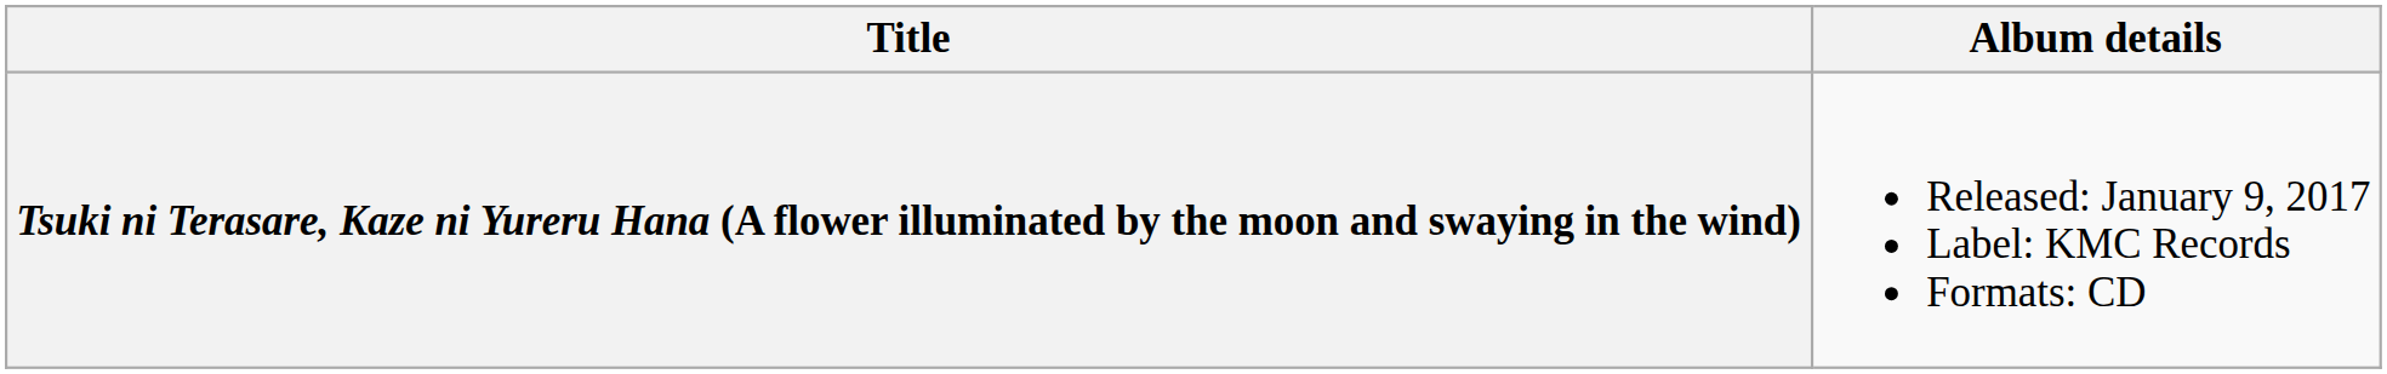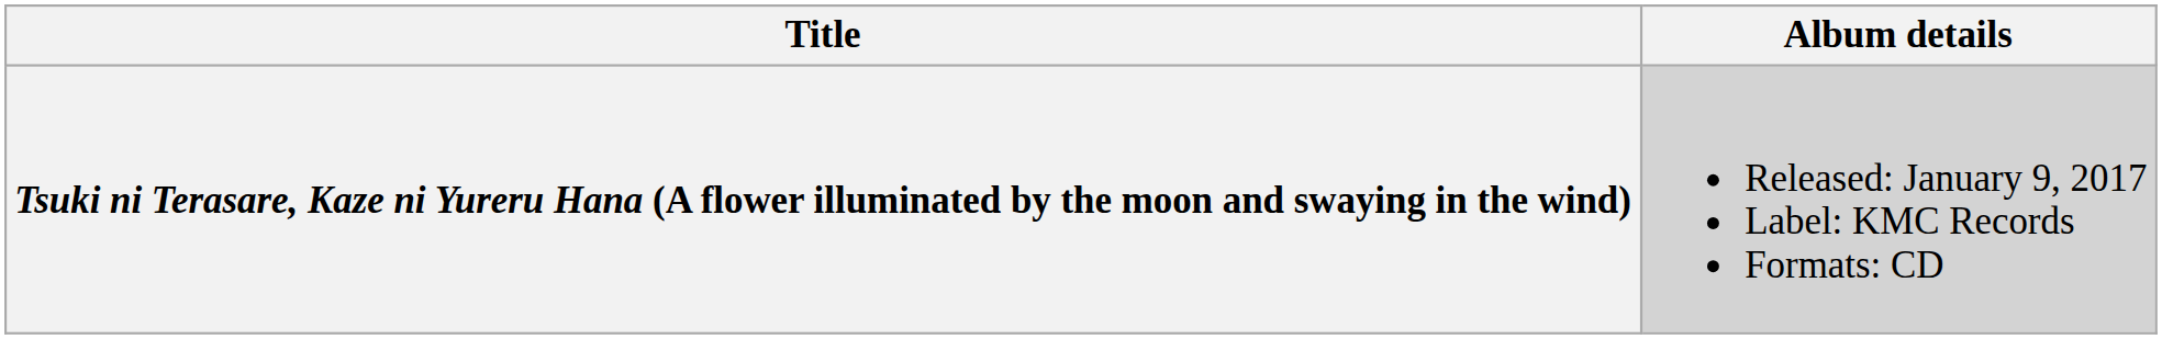row 2 | Album details: no background -> lightgrey background
